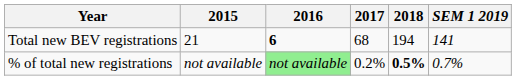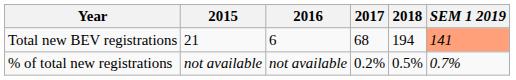row 2 | 2016: bold -> normal
row 2 | SEM 1 2019: no background -> lightsalmon background
row 3 | 2016: lightgreen background -> no background
row 3 | 2018: bold -> normal
